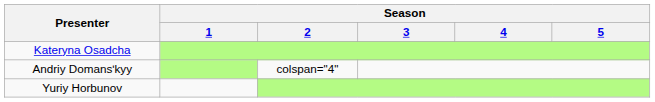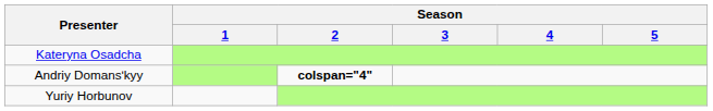Andriy Domansʹkyy | Season / 2: normal -> bold
